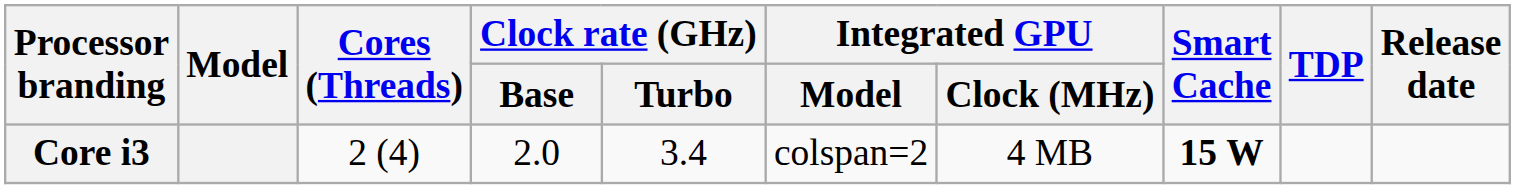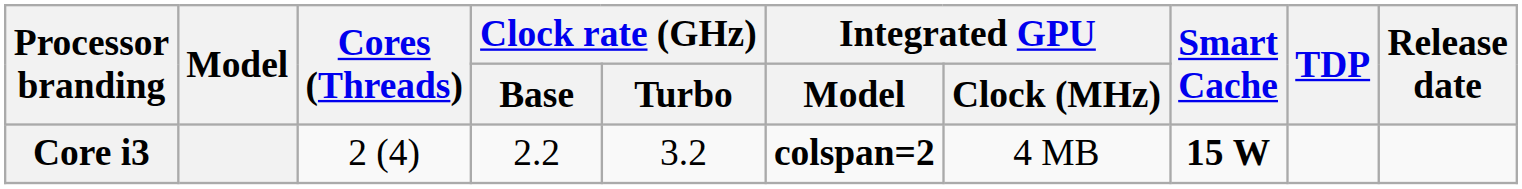Core i3 | Clock rate (GHz) / Base: 2.0 -> 2.2
Core i3 | Clock rate (GHz) / Turbo: 3.4 -> 3.2
Core i3 | Integrated GPU / Model: normal -> bold
